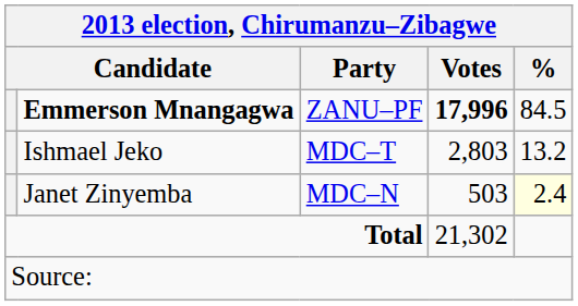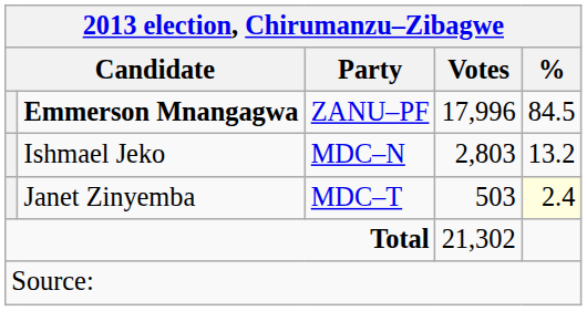Emmerson Mnangagwa | Votes: bold -> normal
Ishmael Jeko | Party: MDC–T -> MDC–N
Janet Zinyemba | Party: MDC–N -> MDC–T
